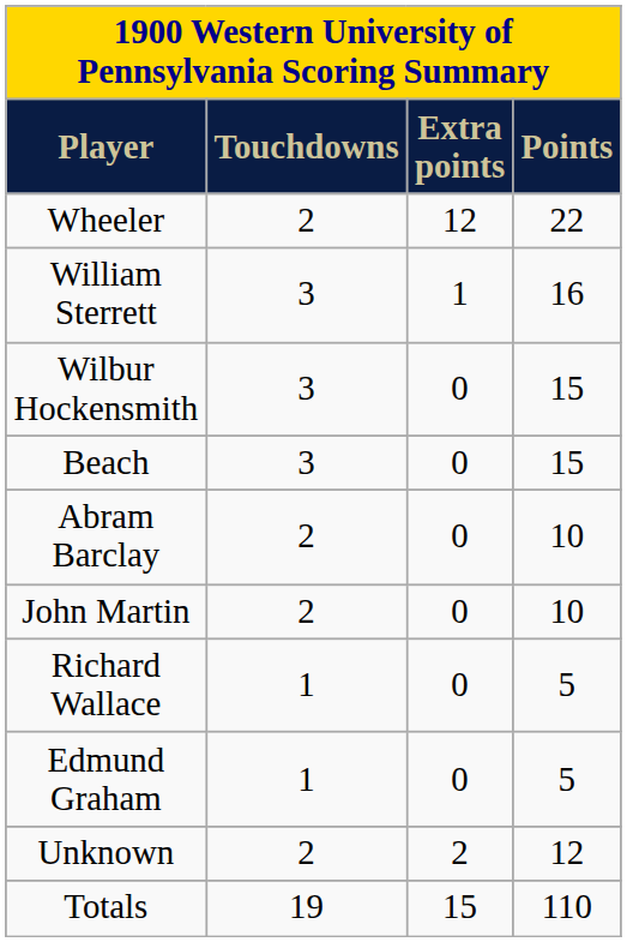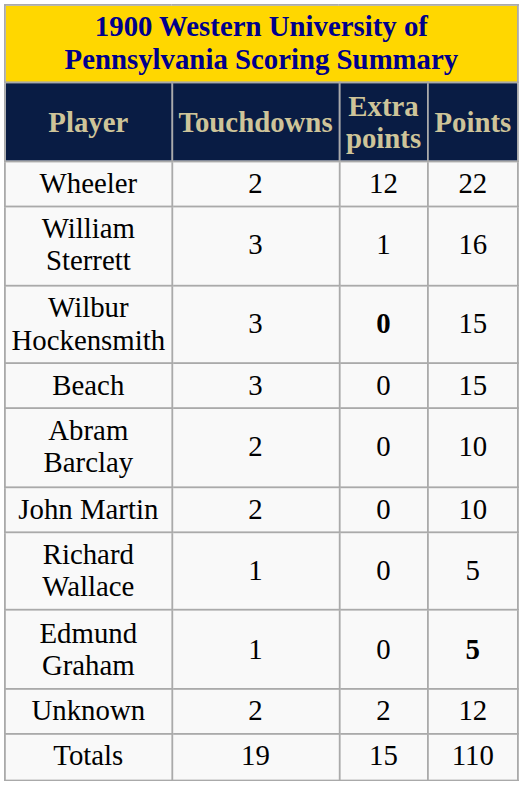Wilbur Hockensmith | Extra points: normal -> bold
Edmund Graham | Points: normal -> bold
